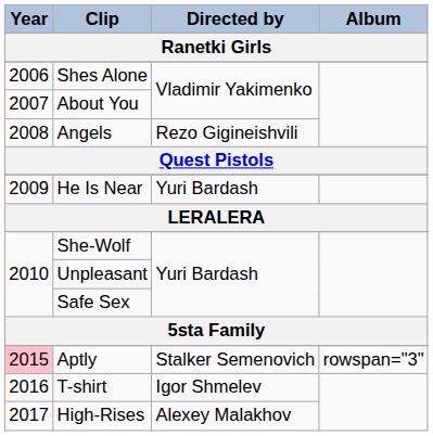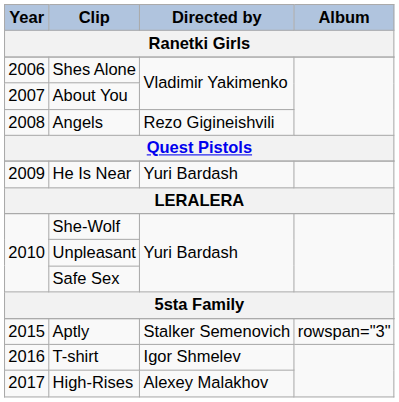Aptly | Year: pink background -> no background
